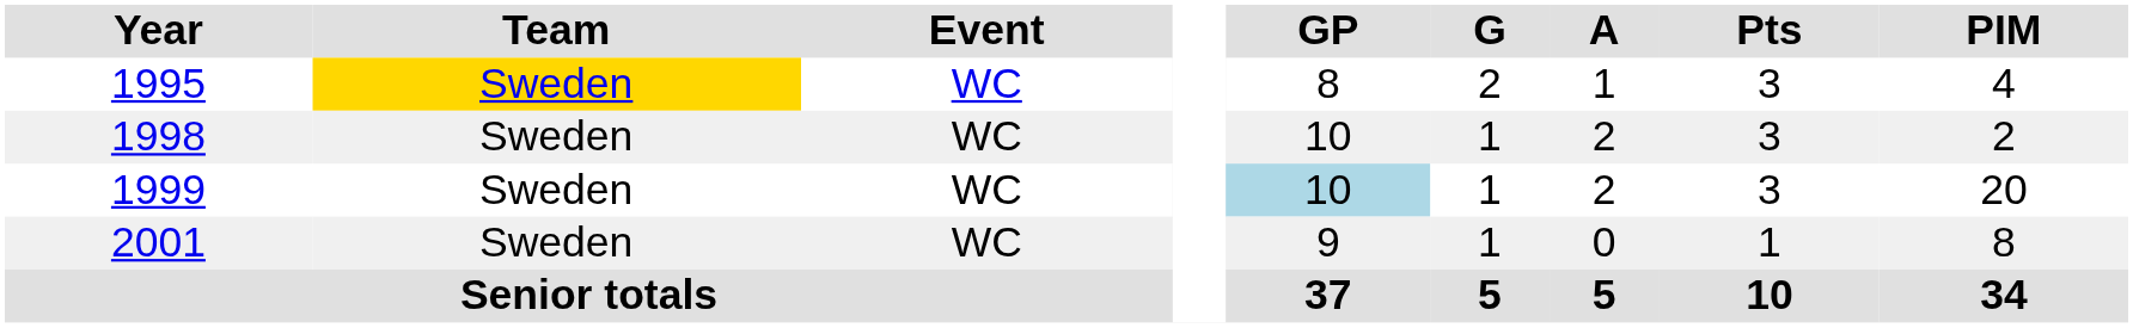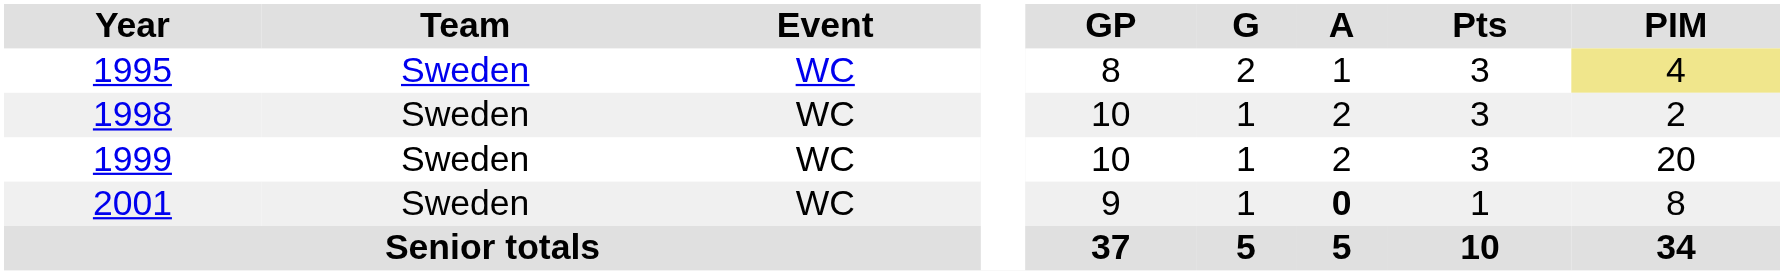1995 | Team: gold background -> no background
1995 | PIM: no background -> khaki background
1999 | GP: lightblue background -> no background
2001 | A: normal -> bold
